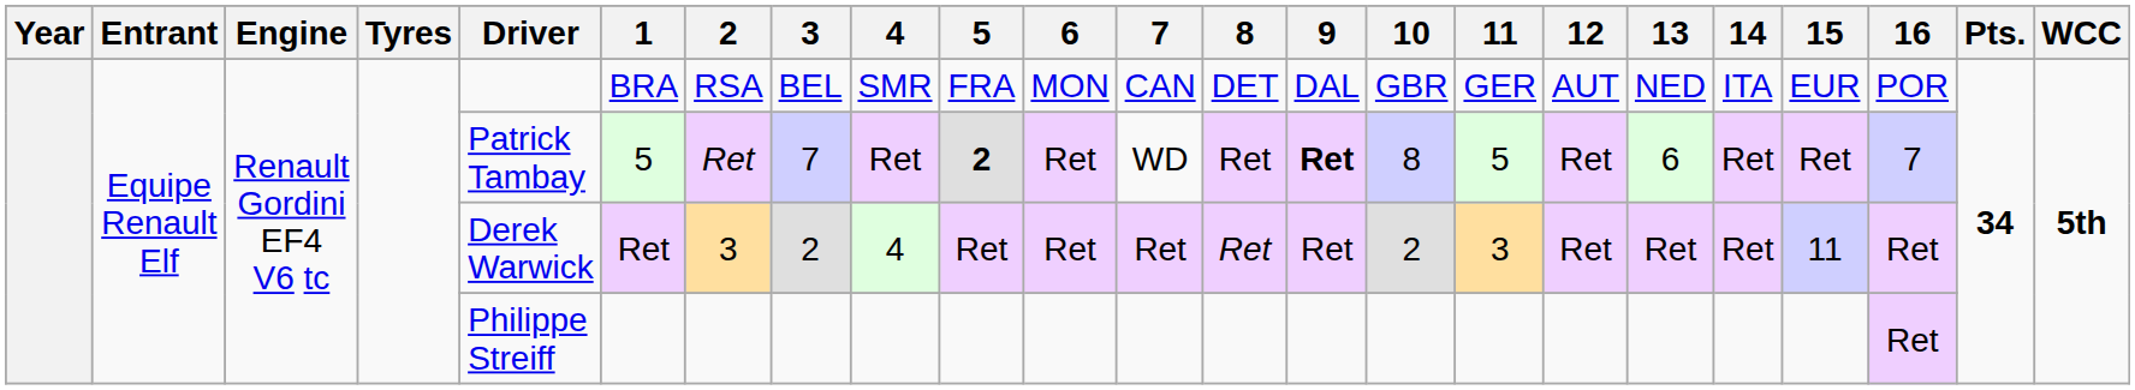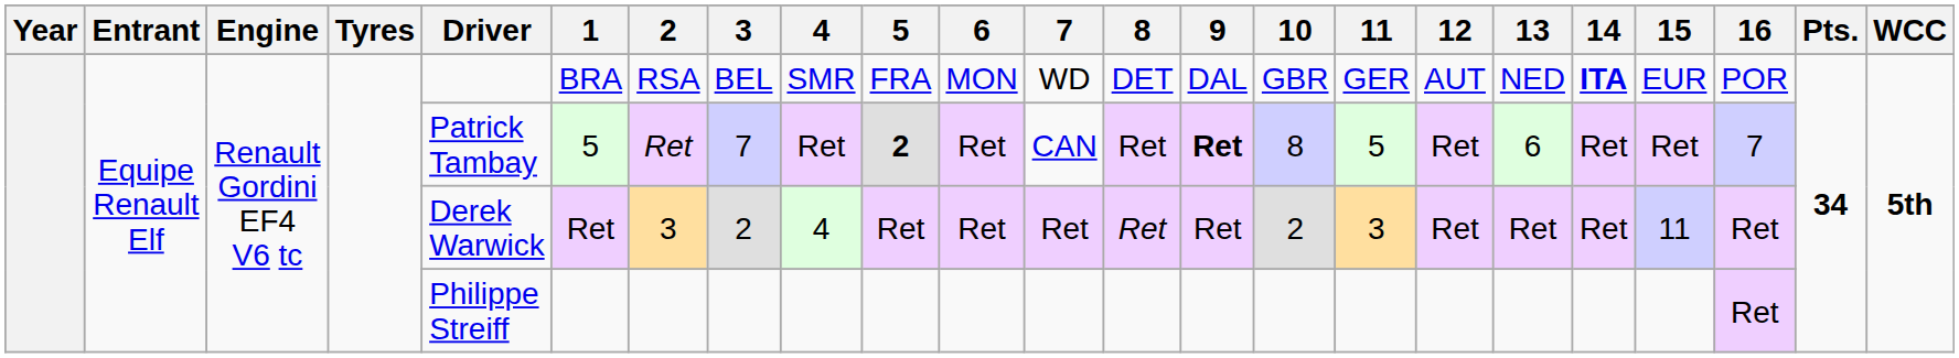row 2 | 7: CAN -> WD
row 2 | 14: normal -> bold
row 3 | 7: WD -> CAN
